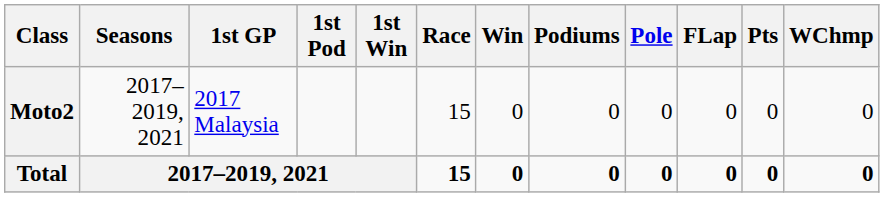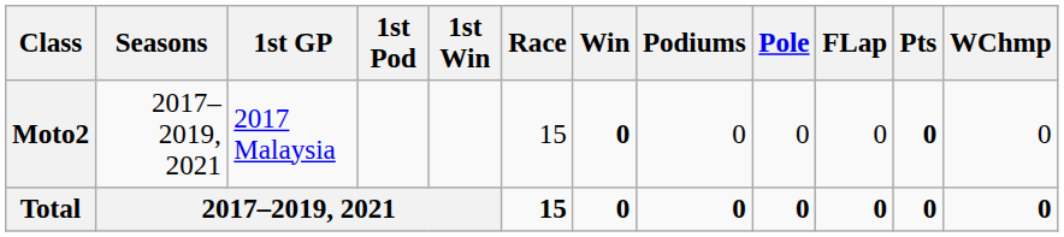Moto2 | Win: normal -> bold
Moto2 | Pts: normal -> bold
